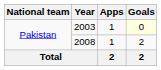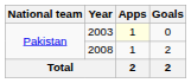2003 | Apps: no background -> lightyellow background
2003 | Goals: lightyellow background -> no background
